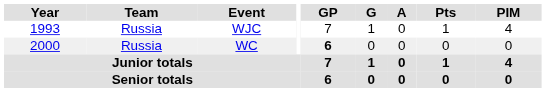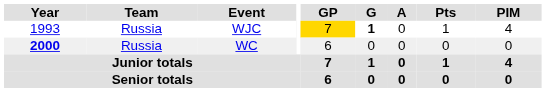WJC | GP: no background -> gold background
WJC | G: normal -> bold
WC | Year: normal -> bold
WC | GP: bold -> normal
